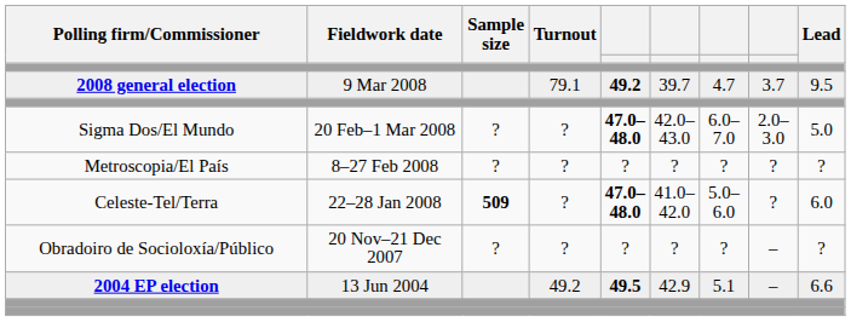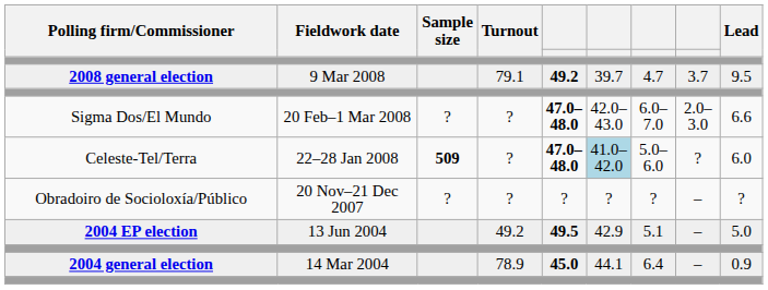Sigma Dos/El Mundo | Lead: 5.0 -> 6.6
- row: Metroscopia/El País | 8–27 Feb 2008 | ? | ? | ? | ? | ? | ? | ?
Celeste-Tel/Terra | column 6: no background -> lightblue background
2004 EP election | Lead: 6.6 -> 5.0
+ row: 2004 general election | 14 Mar 2004 | 78.9 | 45.0 | 44.1 | 6.4 | – | 0.9
